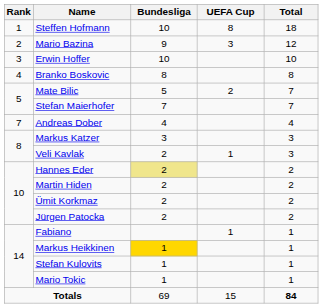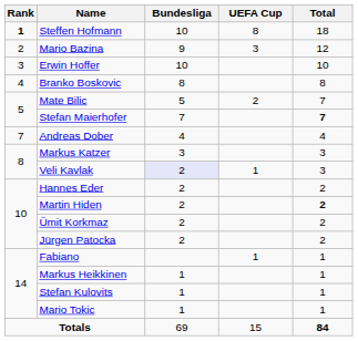Steffen Hofmann | Rank: normal -> bold
Stefan Maierhofer | Total: normal -> bold
Veli Kavlak | Bundesliga: no background -> lavender background
Hannes Eder | Bundesliga: khaki background -> no background
Martin Hiden | Total: normal -> bold
Markus Heikkinen | Bundesliga: gold background -> no background
